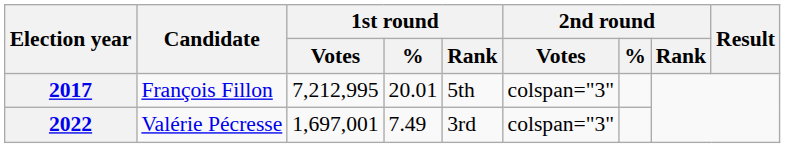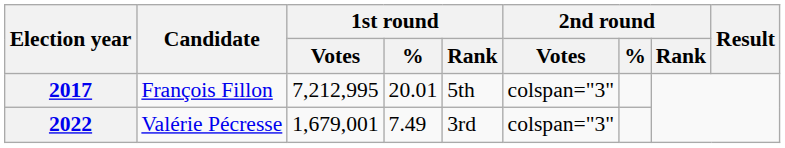2022 | 1st round / Votes: 1,697,001 -> 1,679,001
